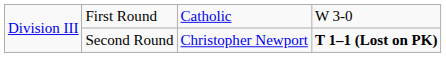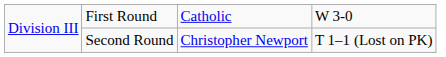Division III / Second Round | column 4: bold -> normal
